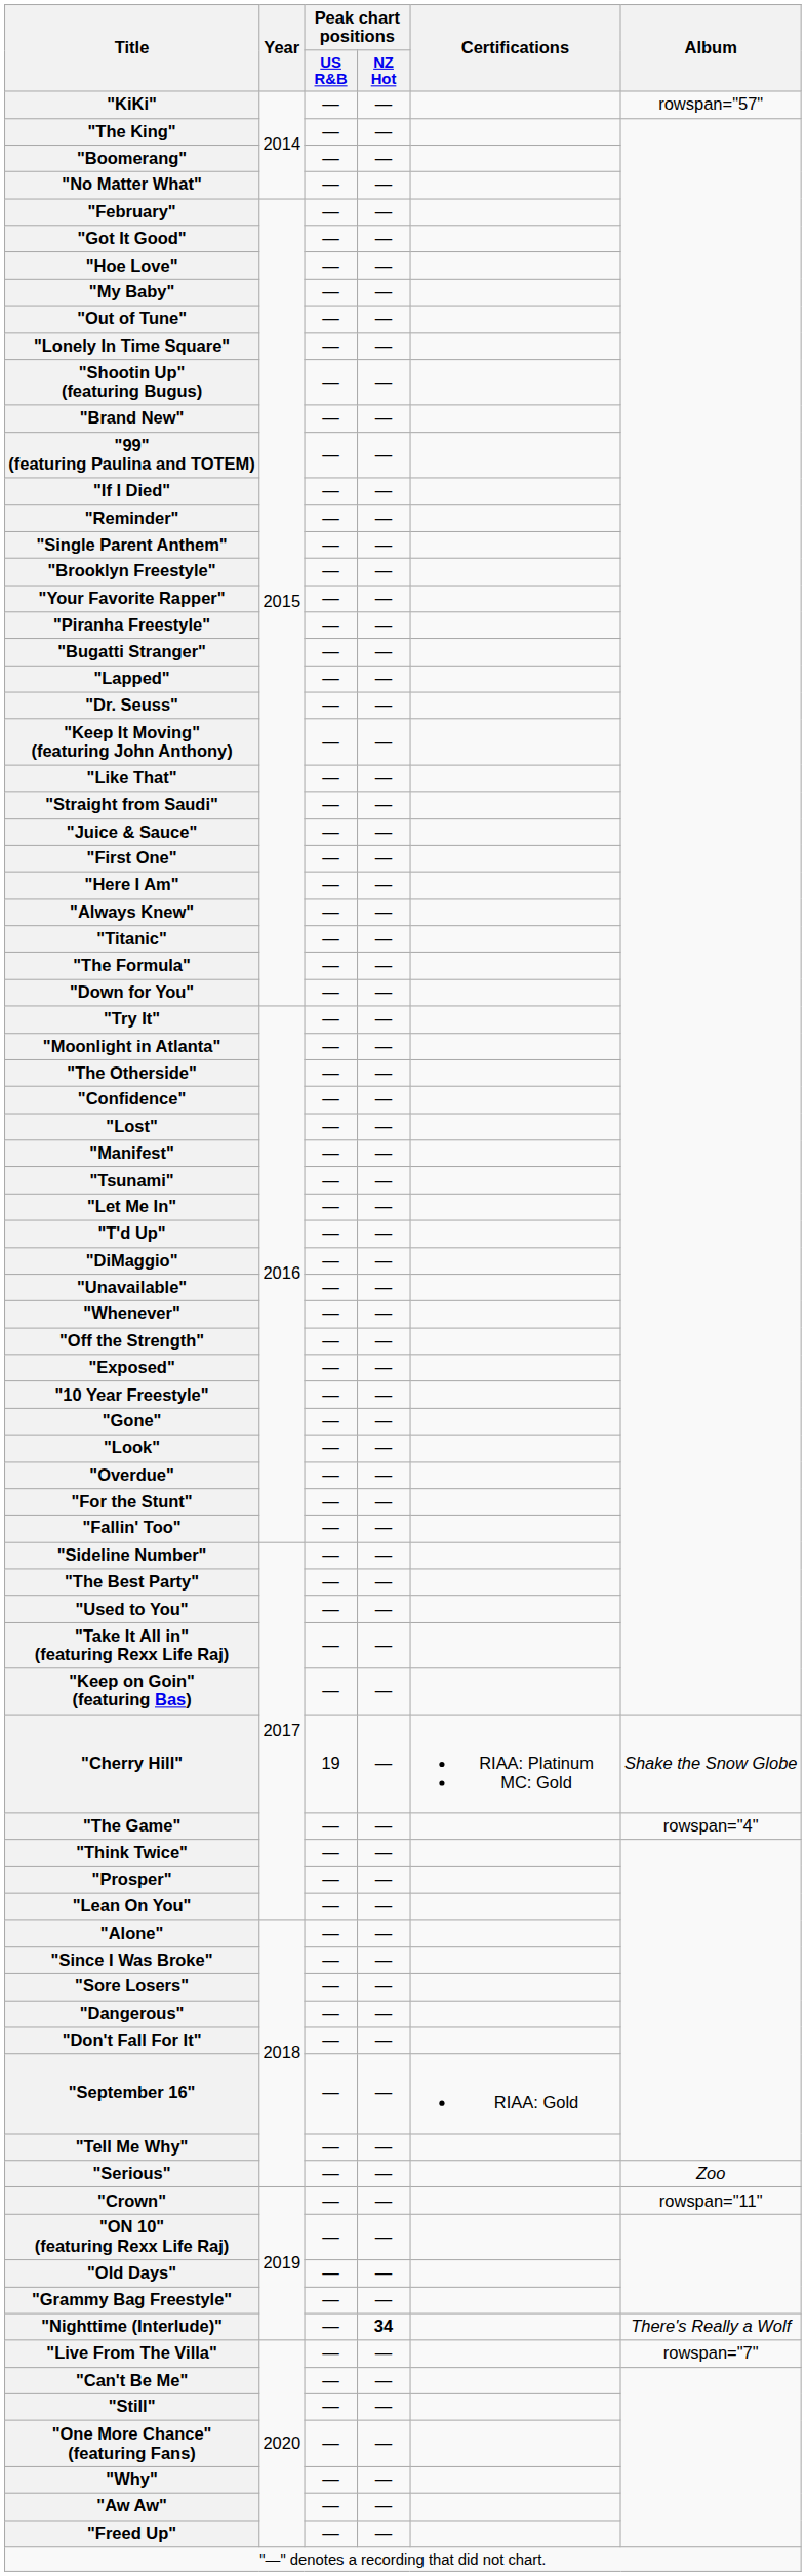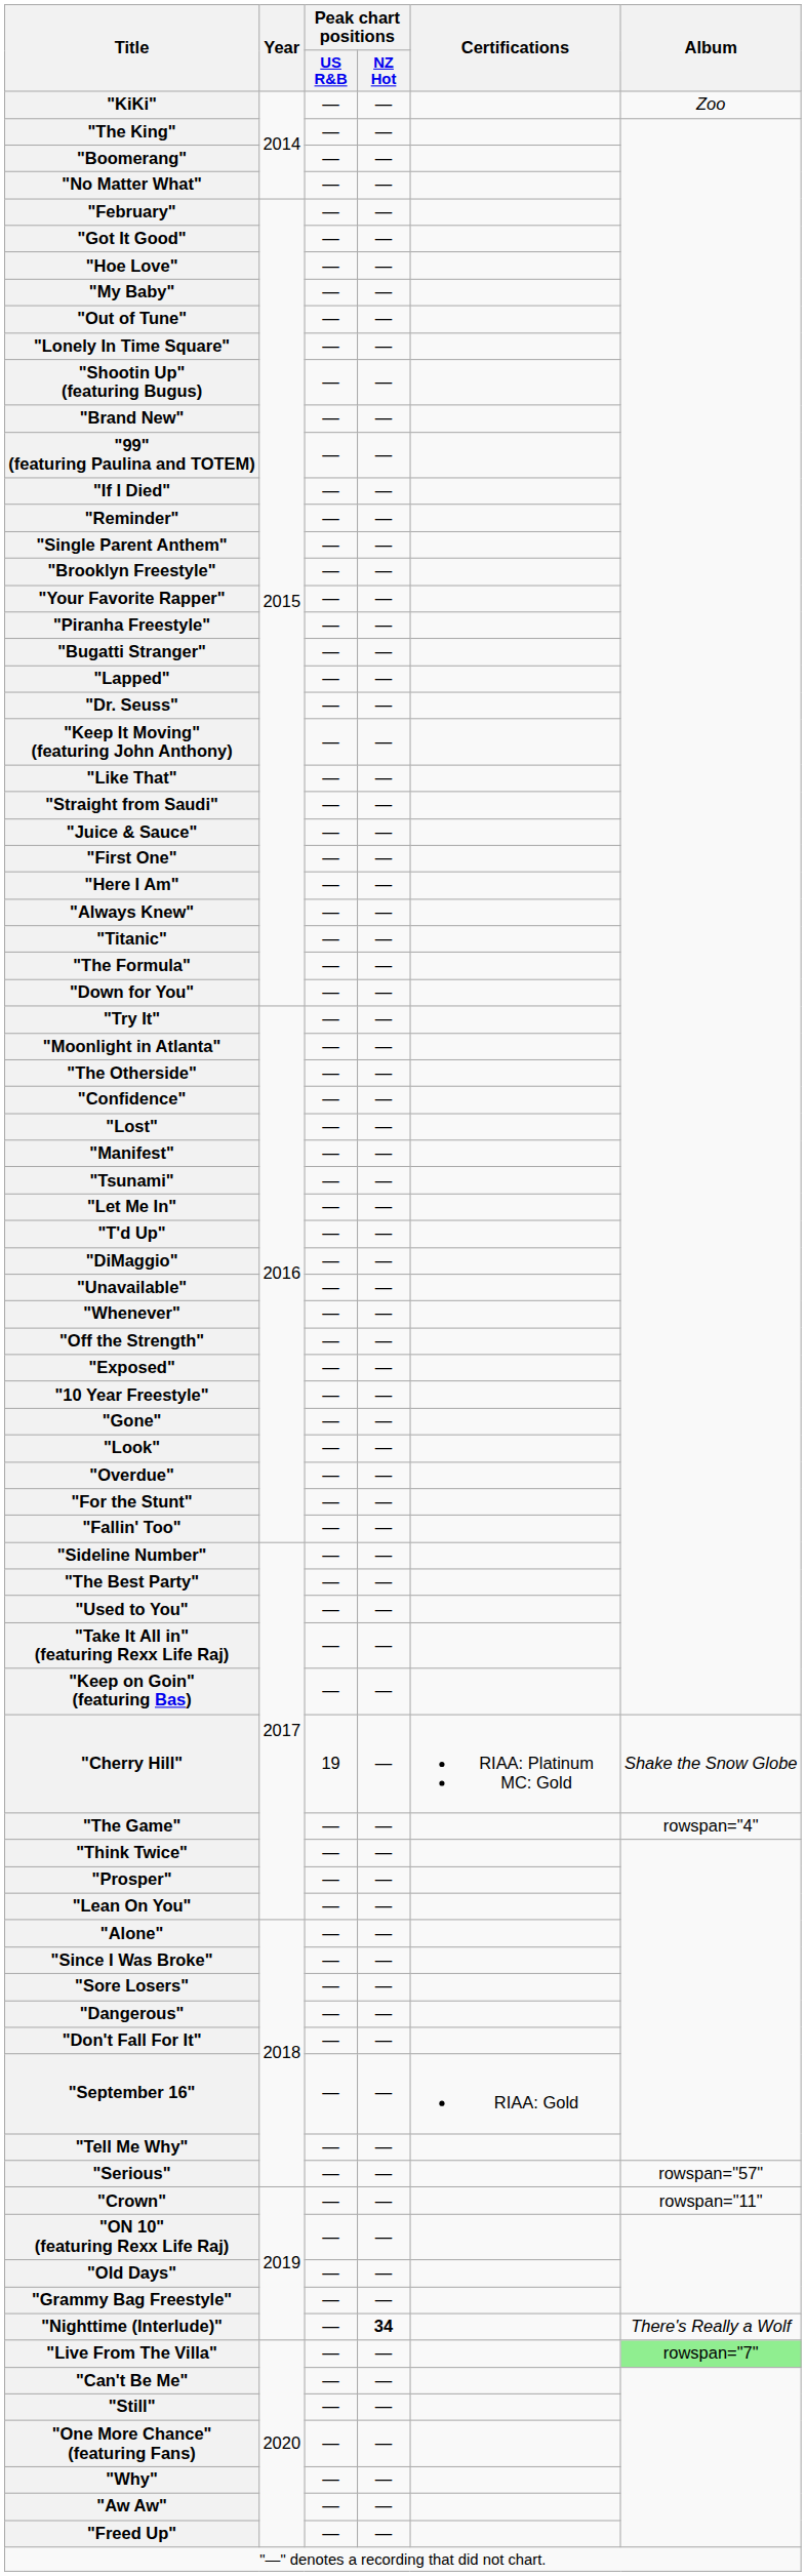"KiKi" | Album: rowspan="57" -> Zoo
"Serious" | Album: Zoo -> rowspan="57"
"Live From The Villa" | Album: no background -> lightgreen background
